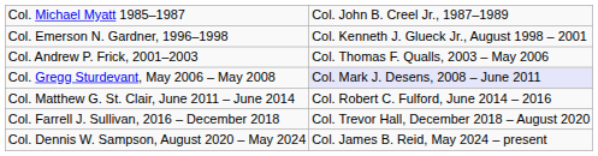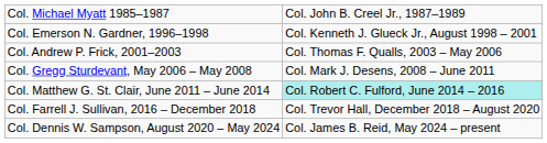Col. Gregg Sturdevant, May 2006 – May 2008 | column 2: lavender background -> no background
Col. Matthew G. St. Clair, June 2011 – June 2014 | column 2: no background -> paleturquoise background
